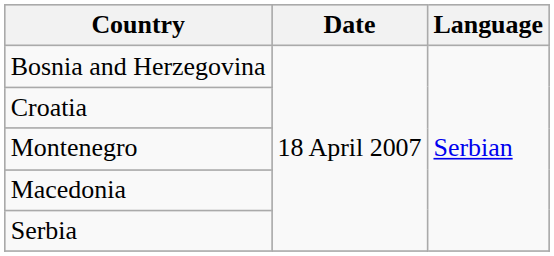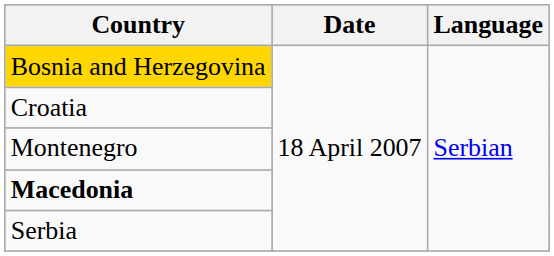Bosnia and Herzegovina | Country: no background -> gold background
Macedonia | Country: normal -> bold
